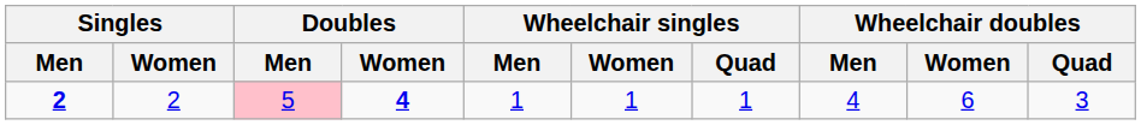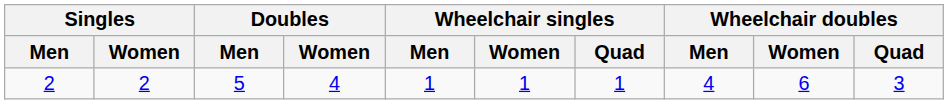row 3 | Singles / Men: bold -> normal
row 3 | Doubles / Men: pink background -> no background
row 3 | Doubles / Women: bold -> normal
